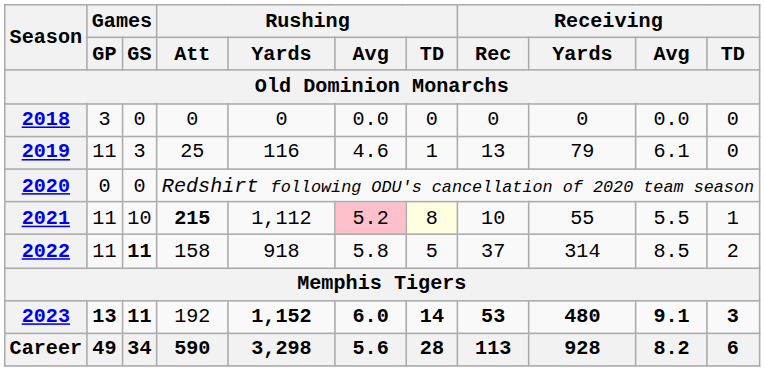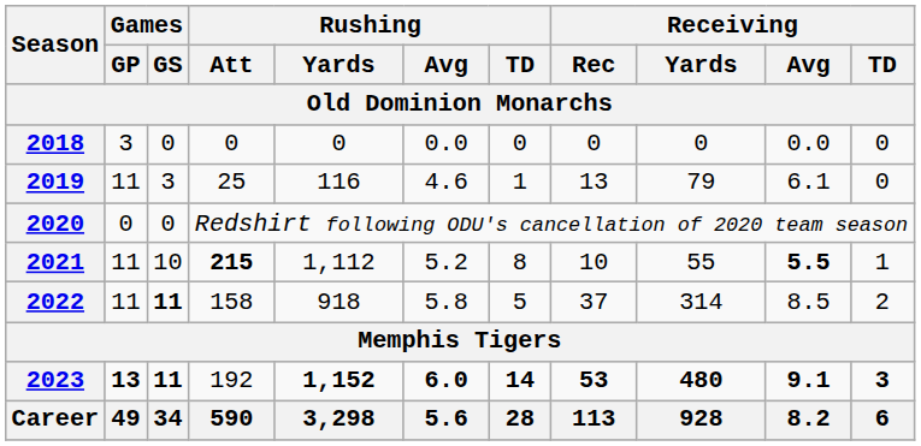2021 | Rushing / Avg / Old Dominion Monarchs: pink background -> no background
2021 | Rushing / TD / Old Dominion Monarchs: lightyellow background -> no background
2021 | Receiving / Avg / Old Dominion Monarchs: normal -> bold
